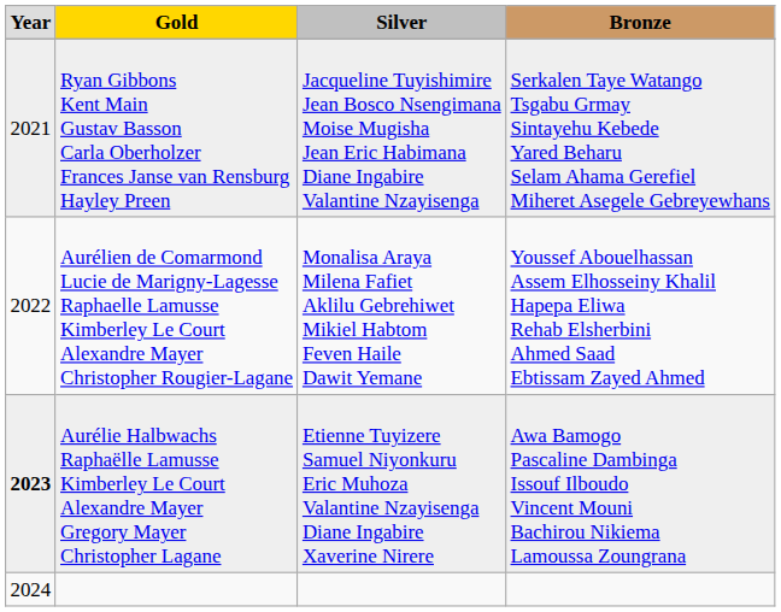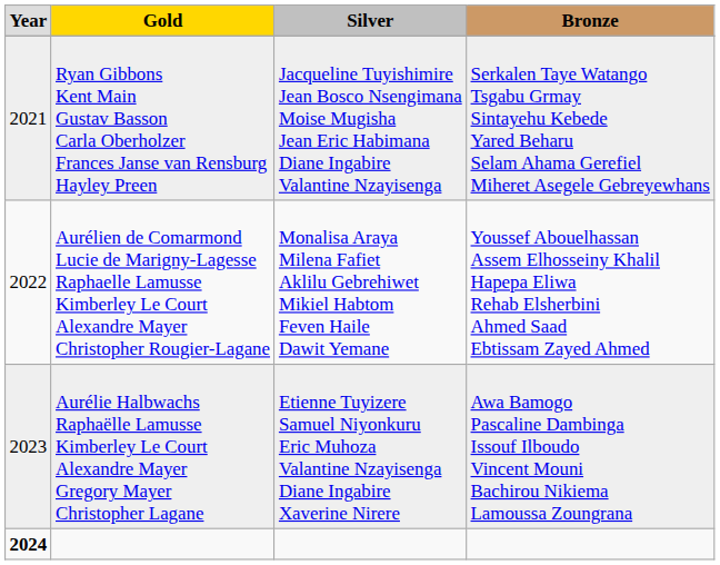row 4 | column 1: bold -> normal
row 5 | column 1: normal -> bold
